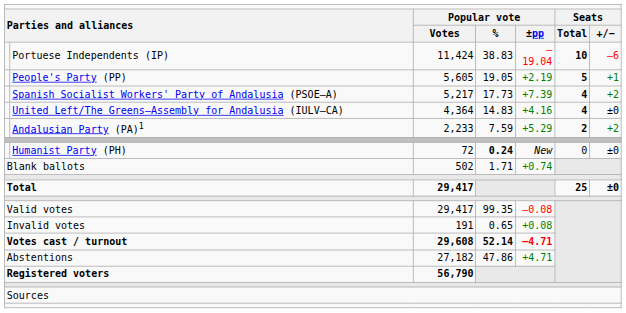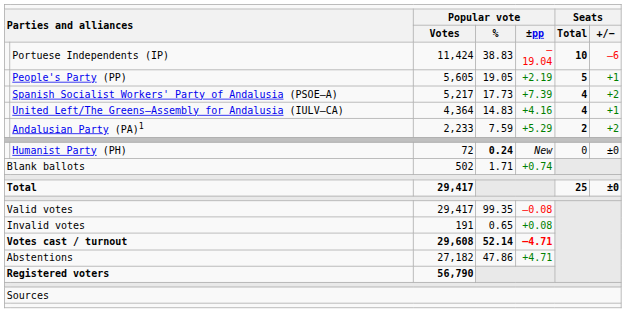United Left/The Greens–Assembly for Andalusia (IULV–CA) | column 7: ±0 -> +1
